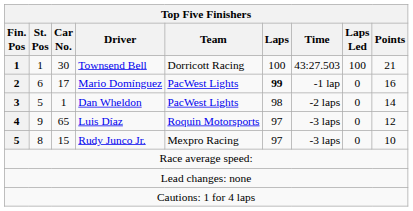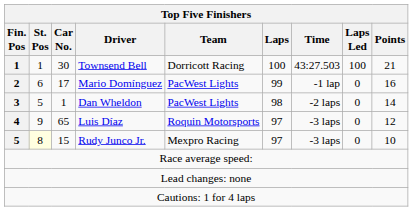Mario Domínguez | Laps: bold -> normal
Rudy Junco Jr. | St. Pos: no background -> lightyellow background
